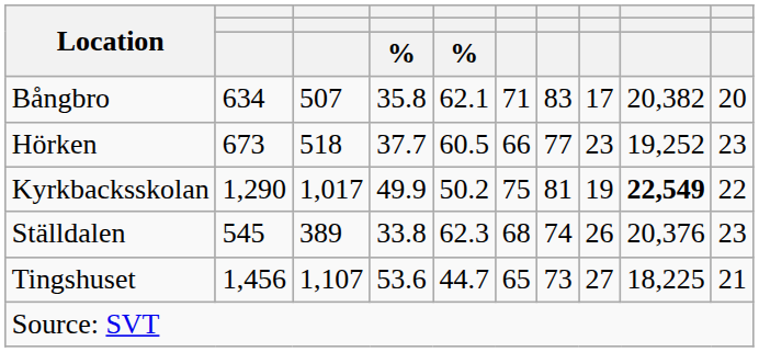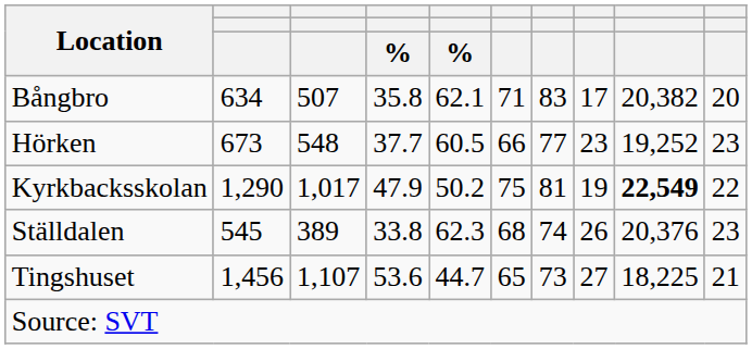Hörken | column 3: 518 -> 548
Kyrkbacksskolan | column 4: 49.9 -> 47.9
